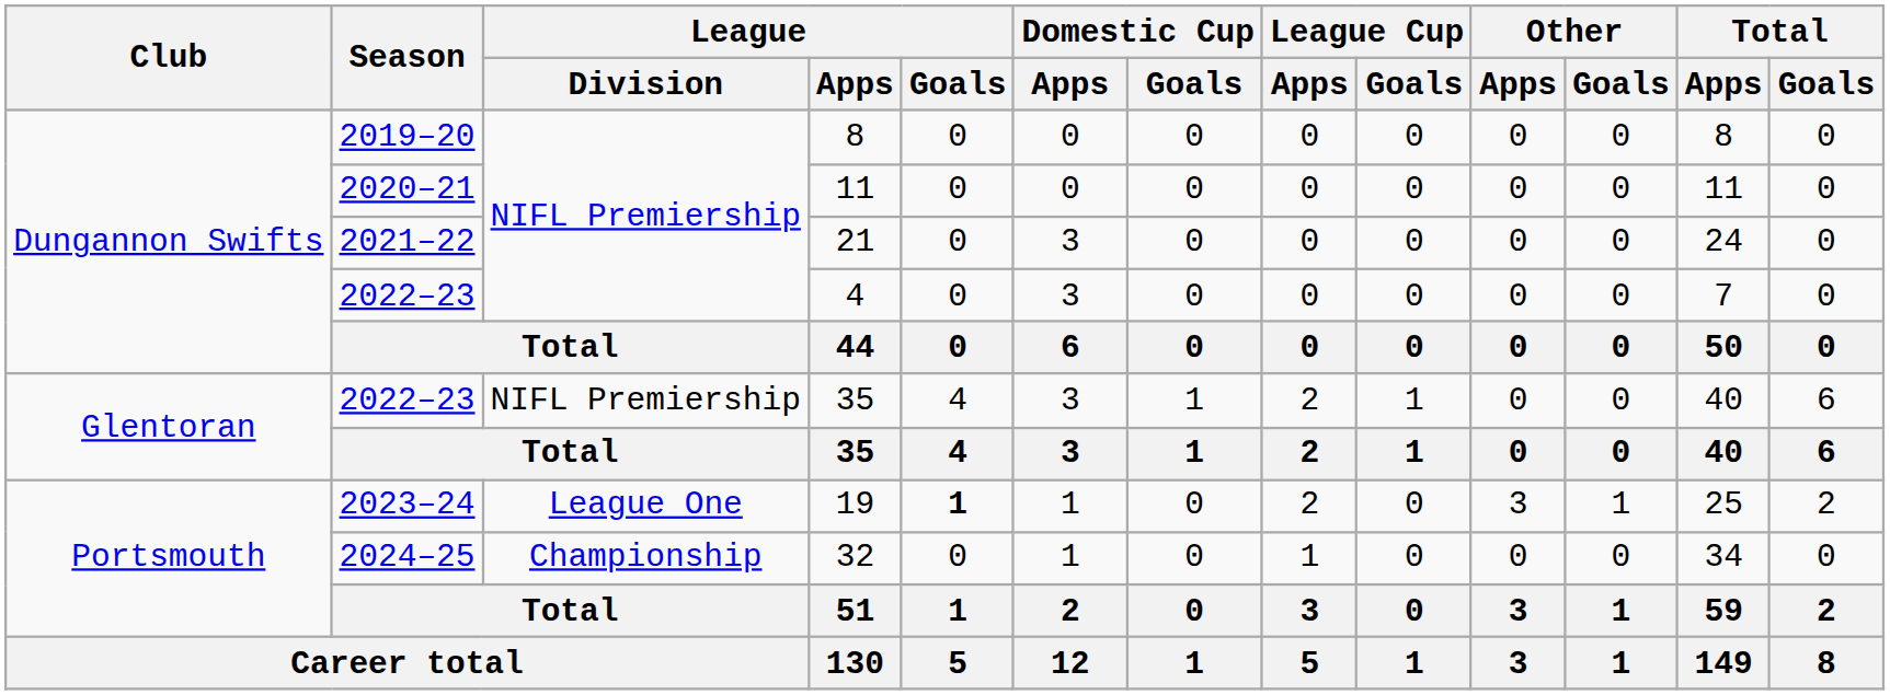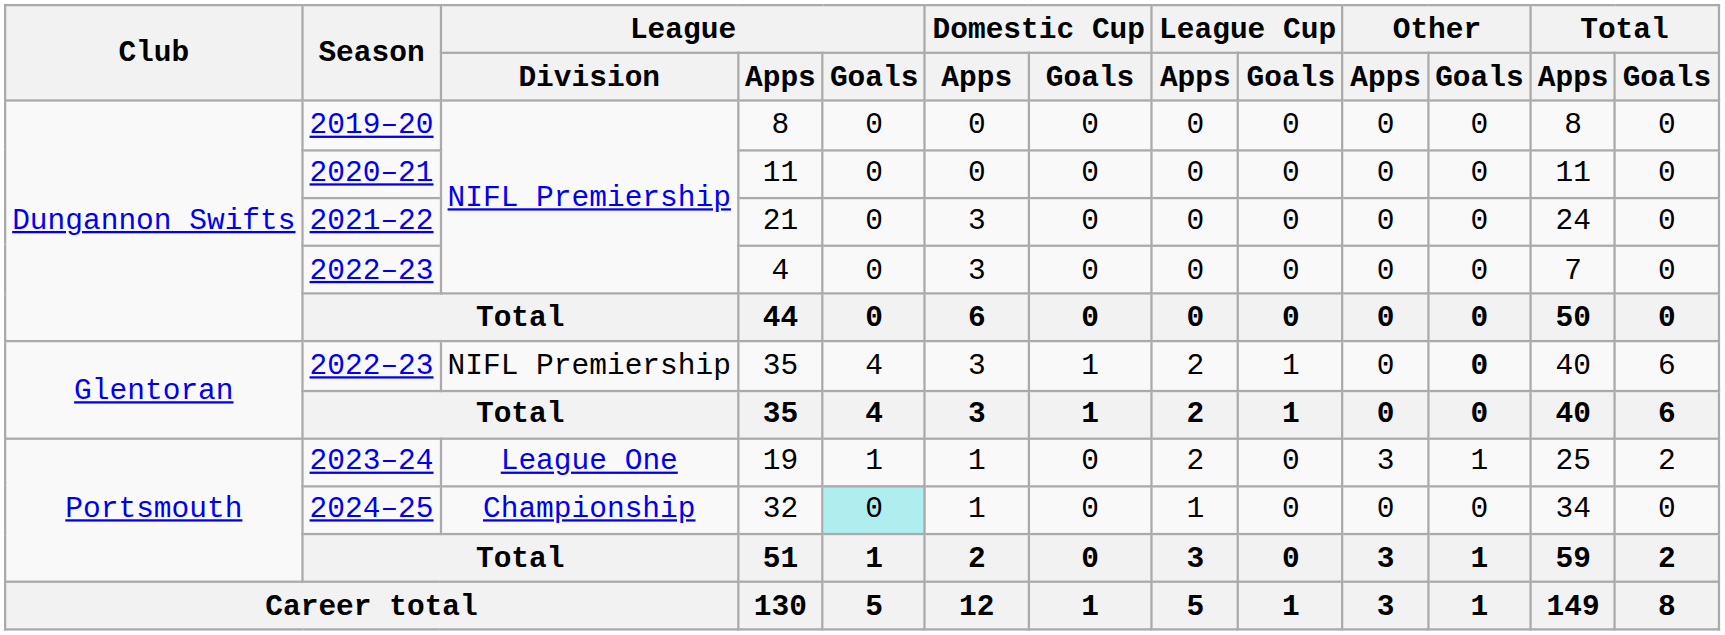2022–23 / 35 | Other / Goals: normal -> bold
19 | League / Goals: bold -> normal
32 | League / Goals: no background -> paleturquoise background
